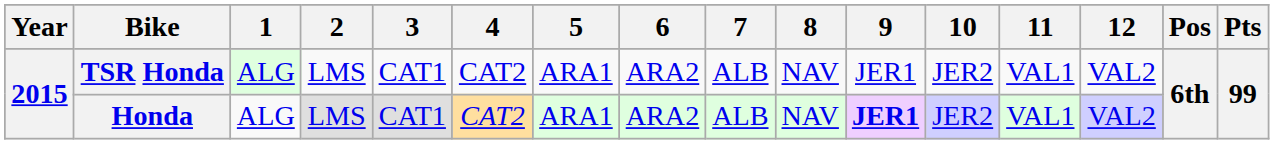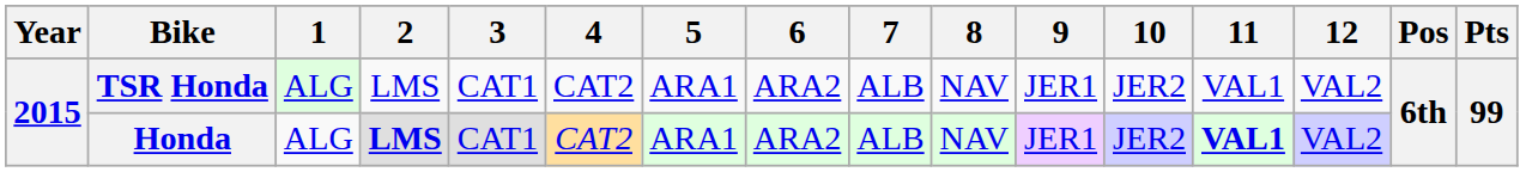Honda | 2: normal -> bold
Honda | 9: bold -> normal
Honda | 11: normal -> bold
